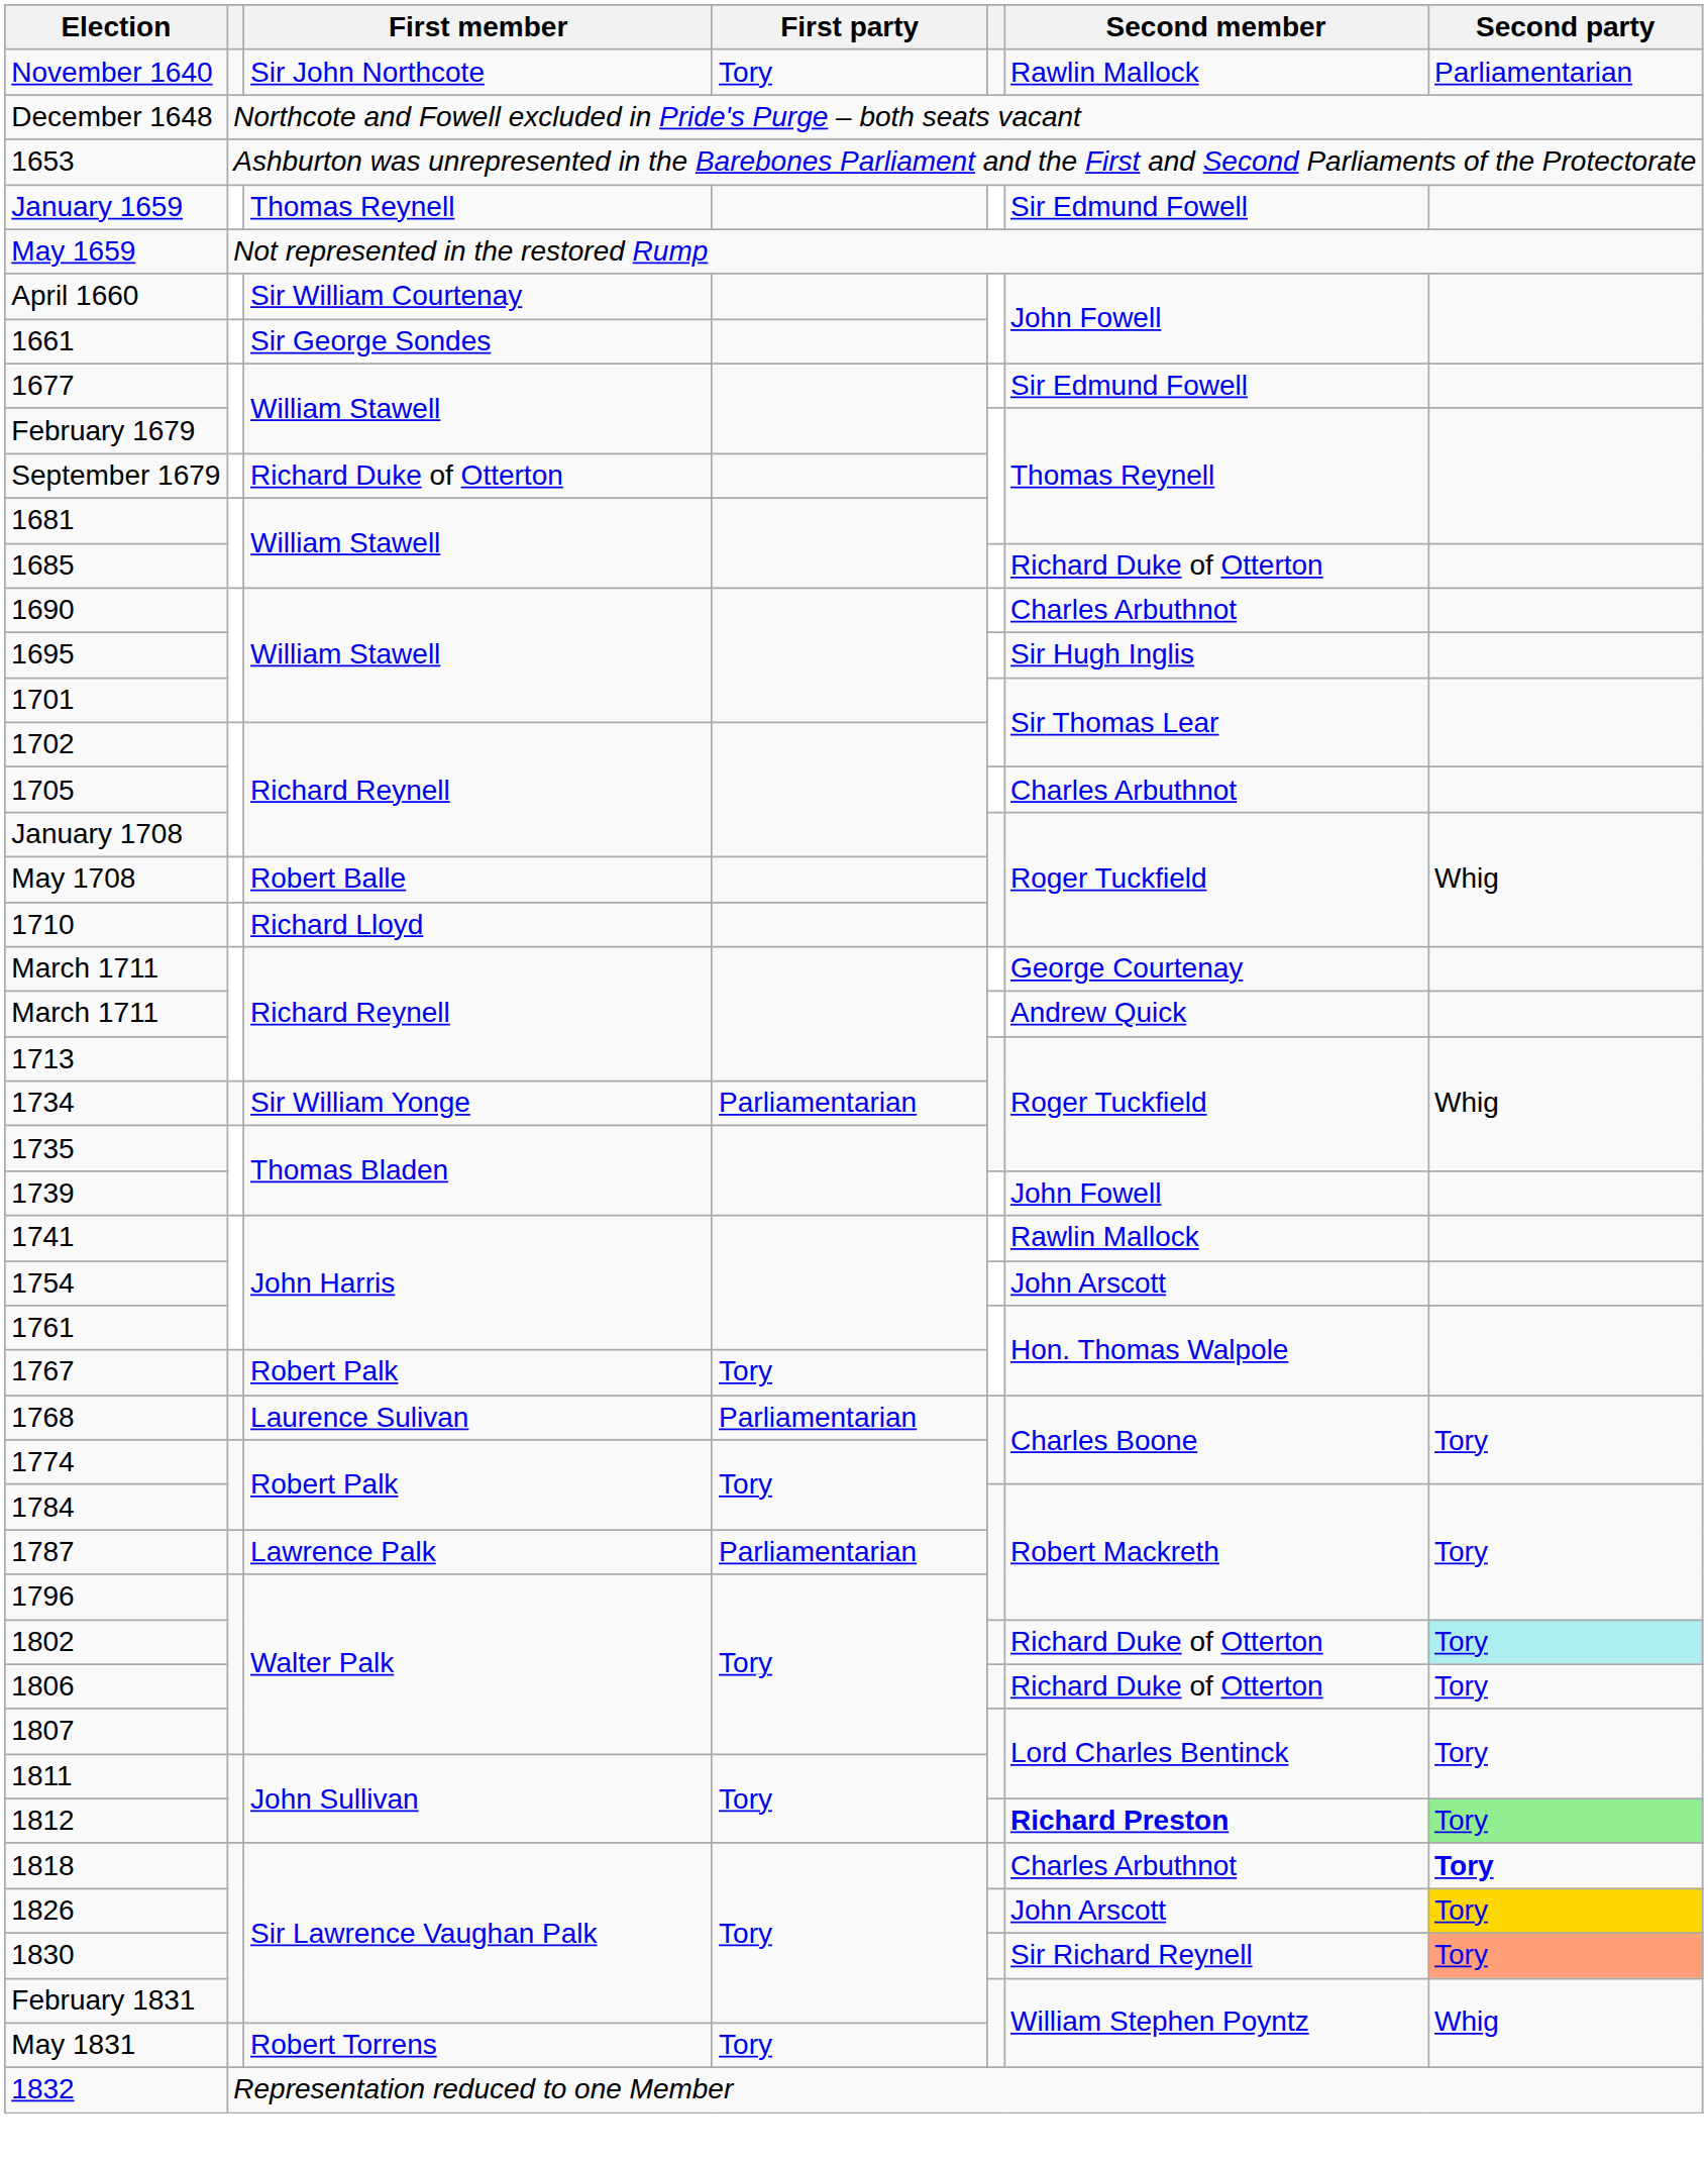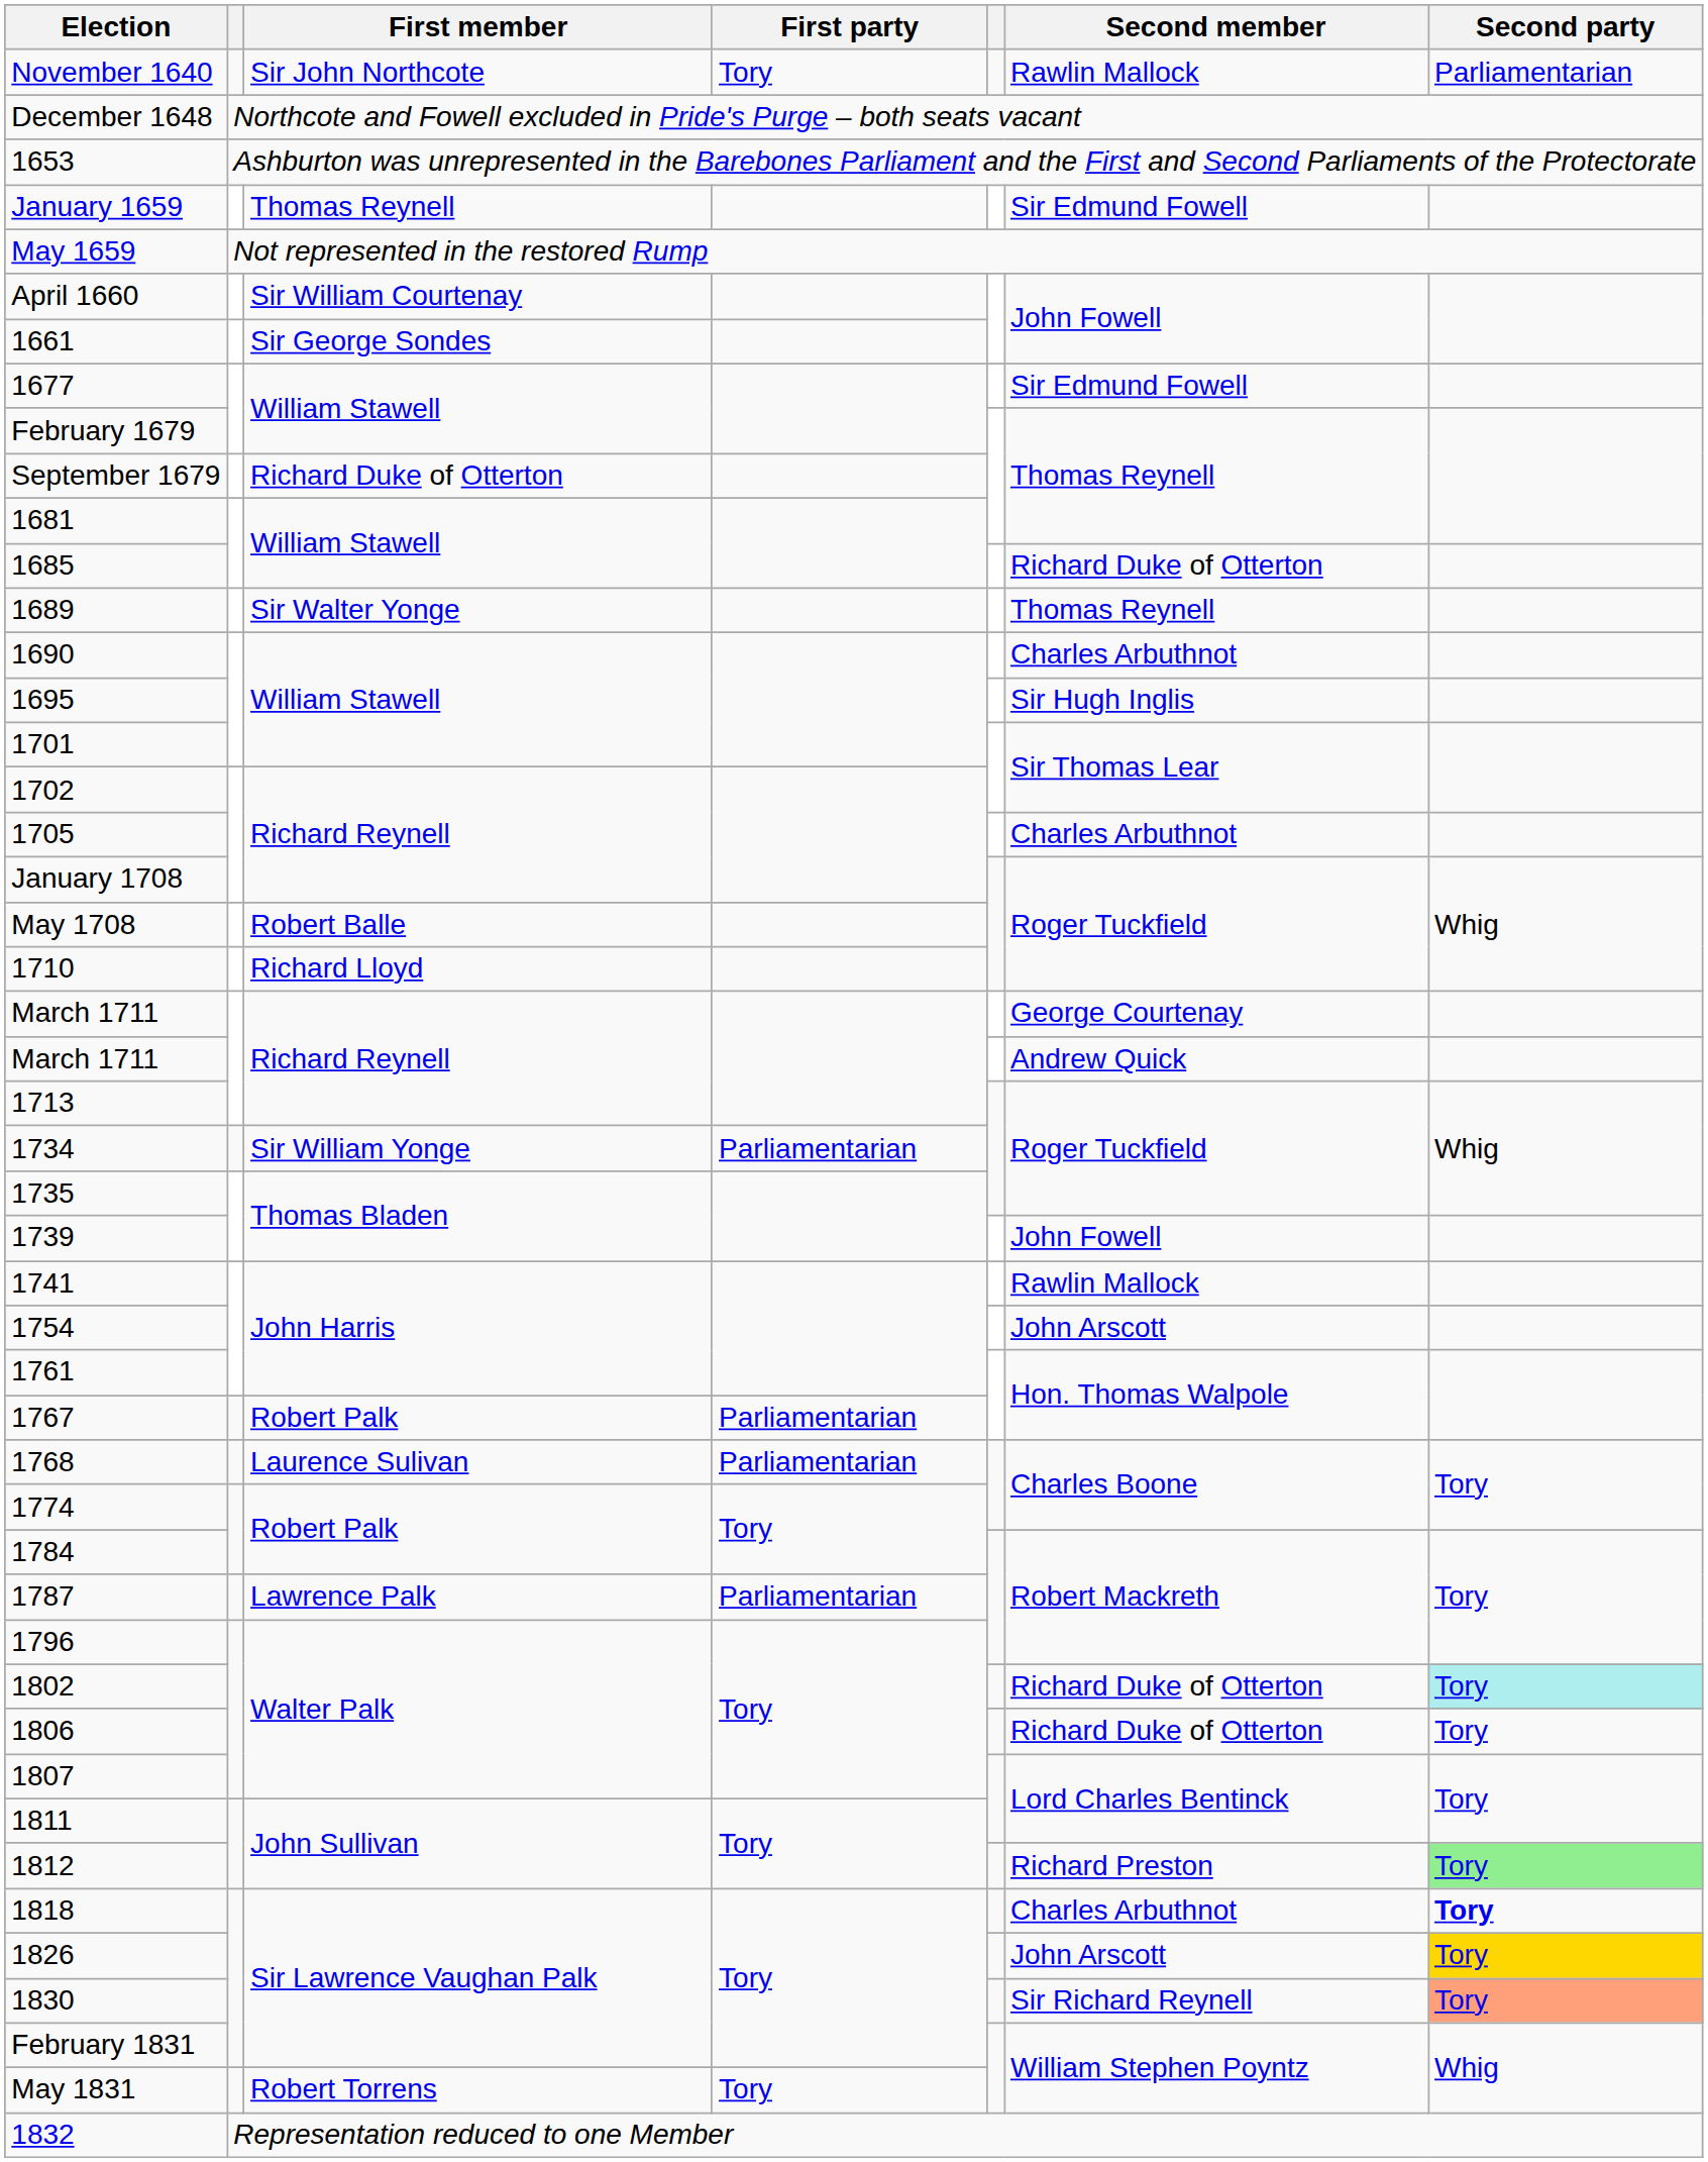+ row: 1689 | Sir Walter Yonge | Thomas Reynell
1767 | First party: Tory -> Parliamentarian
1812 | Second member: bold -> normal
